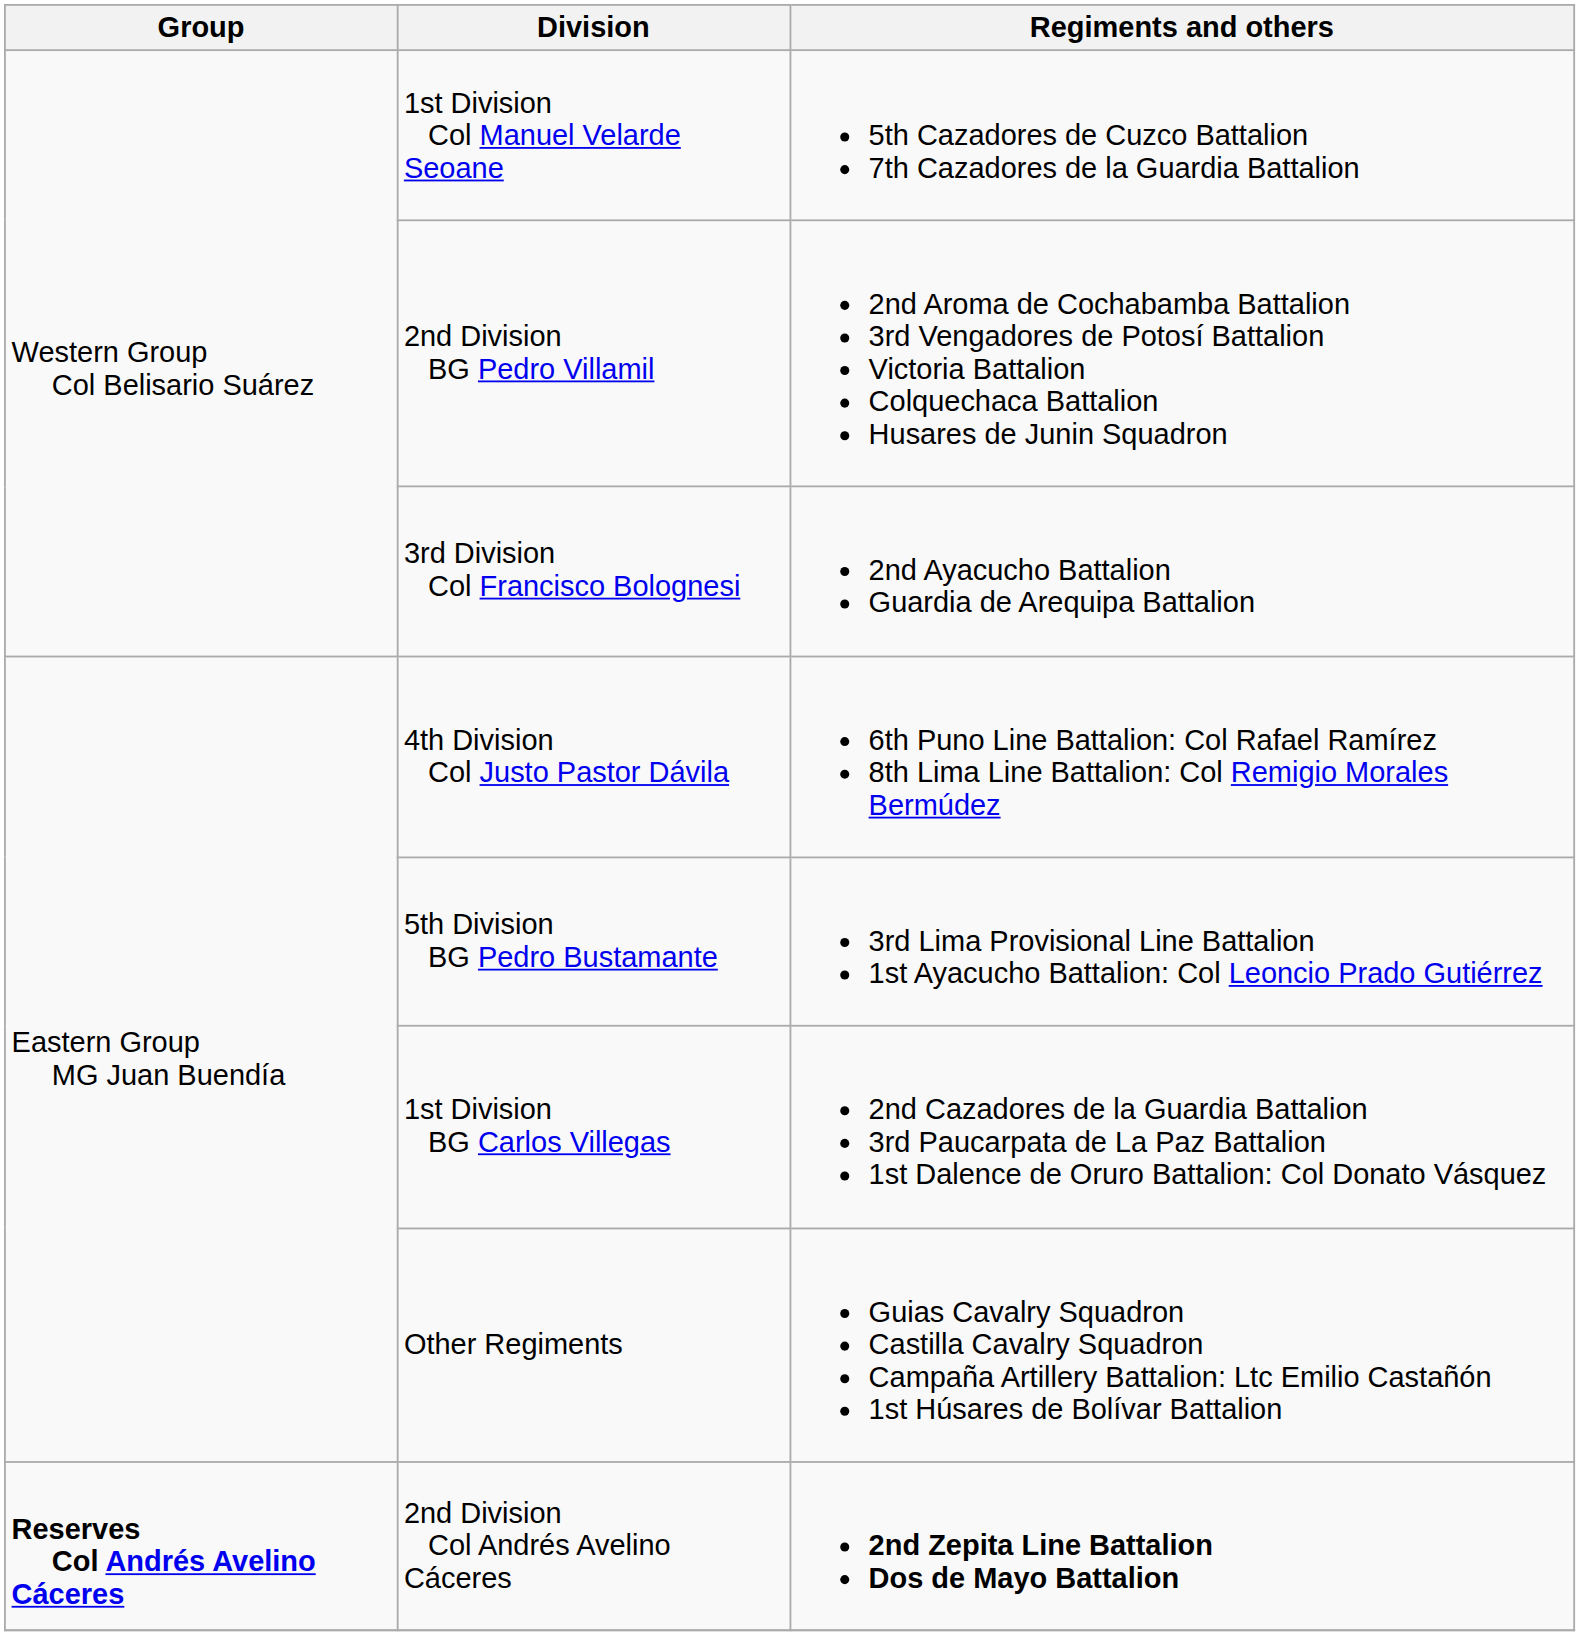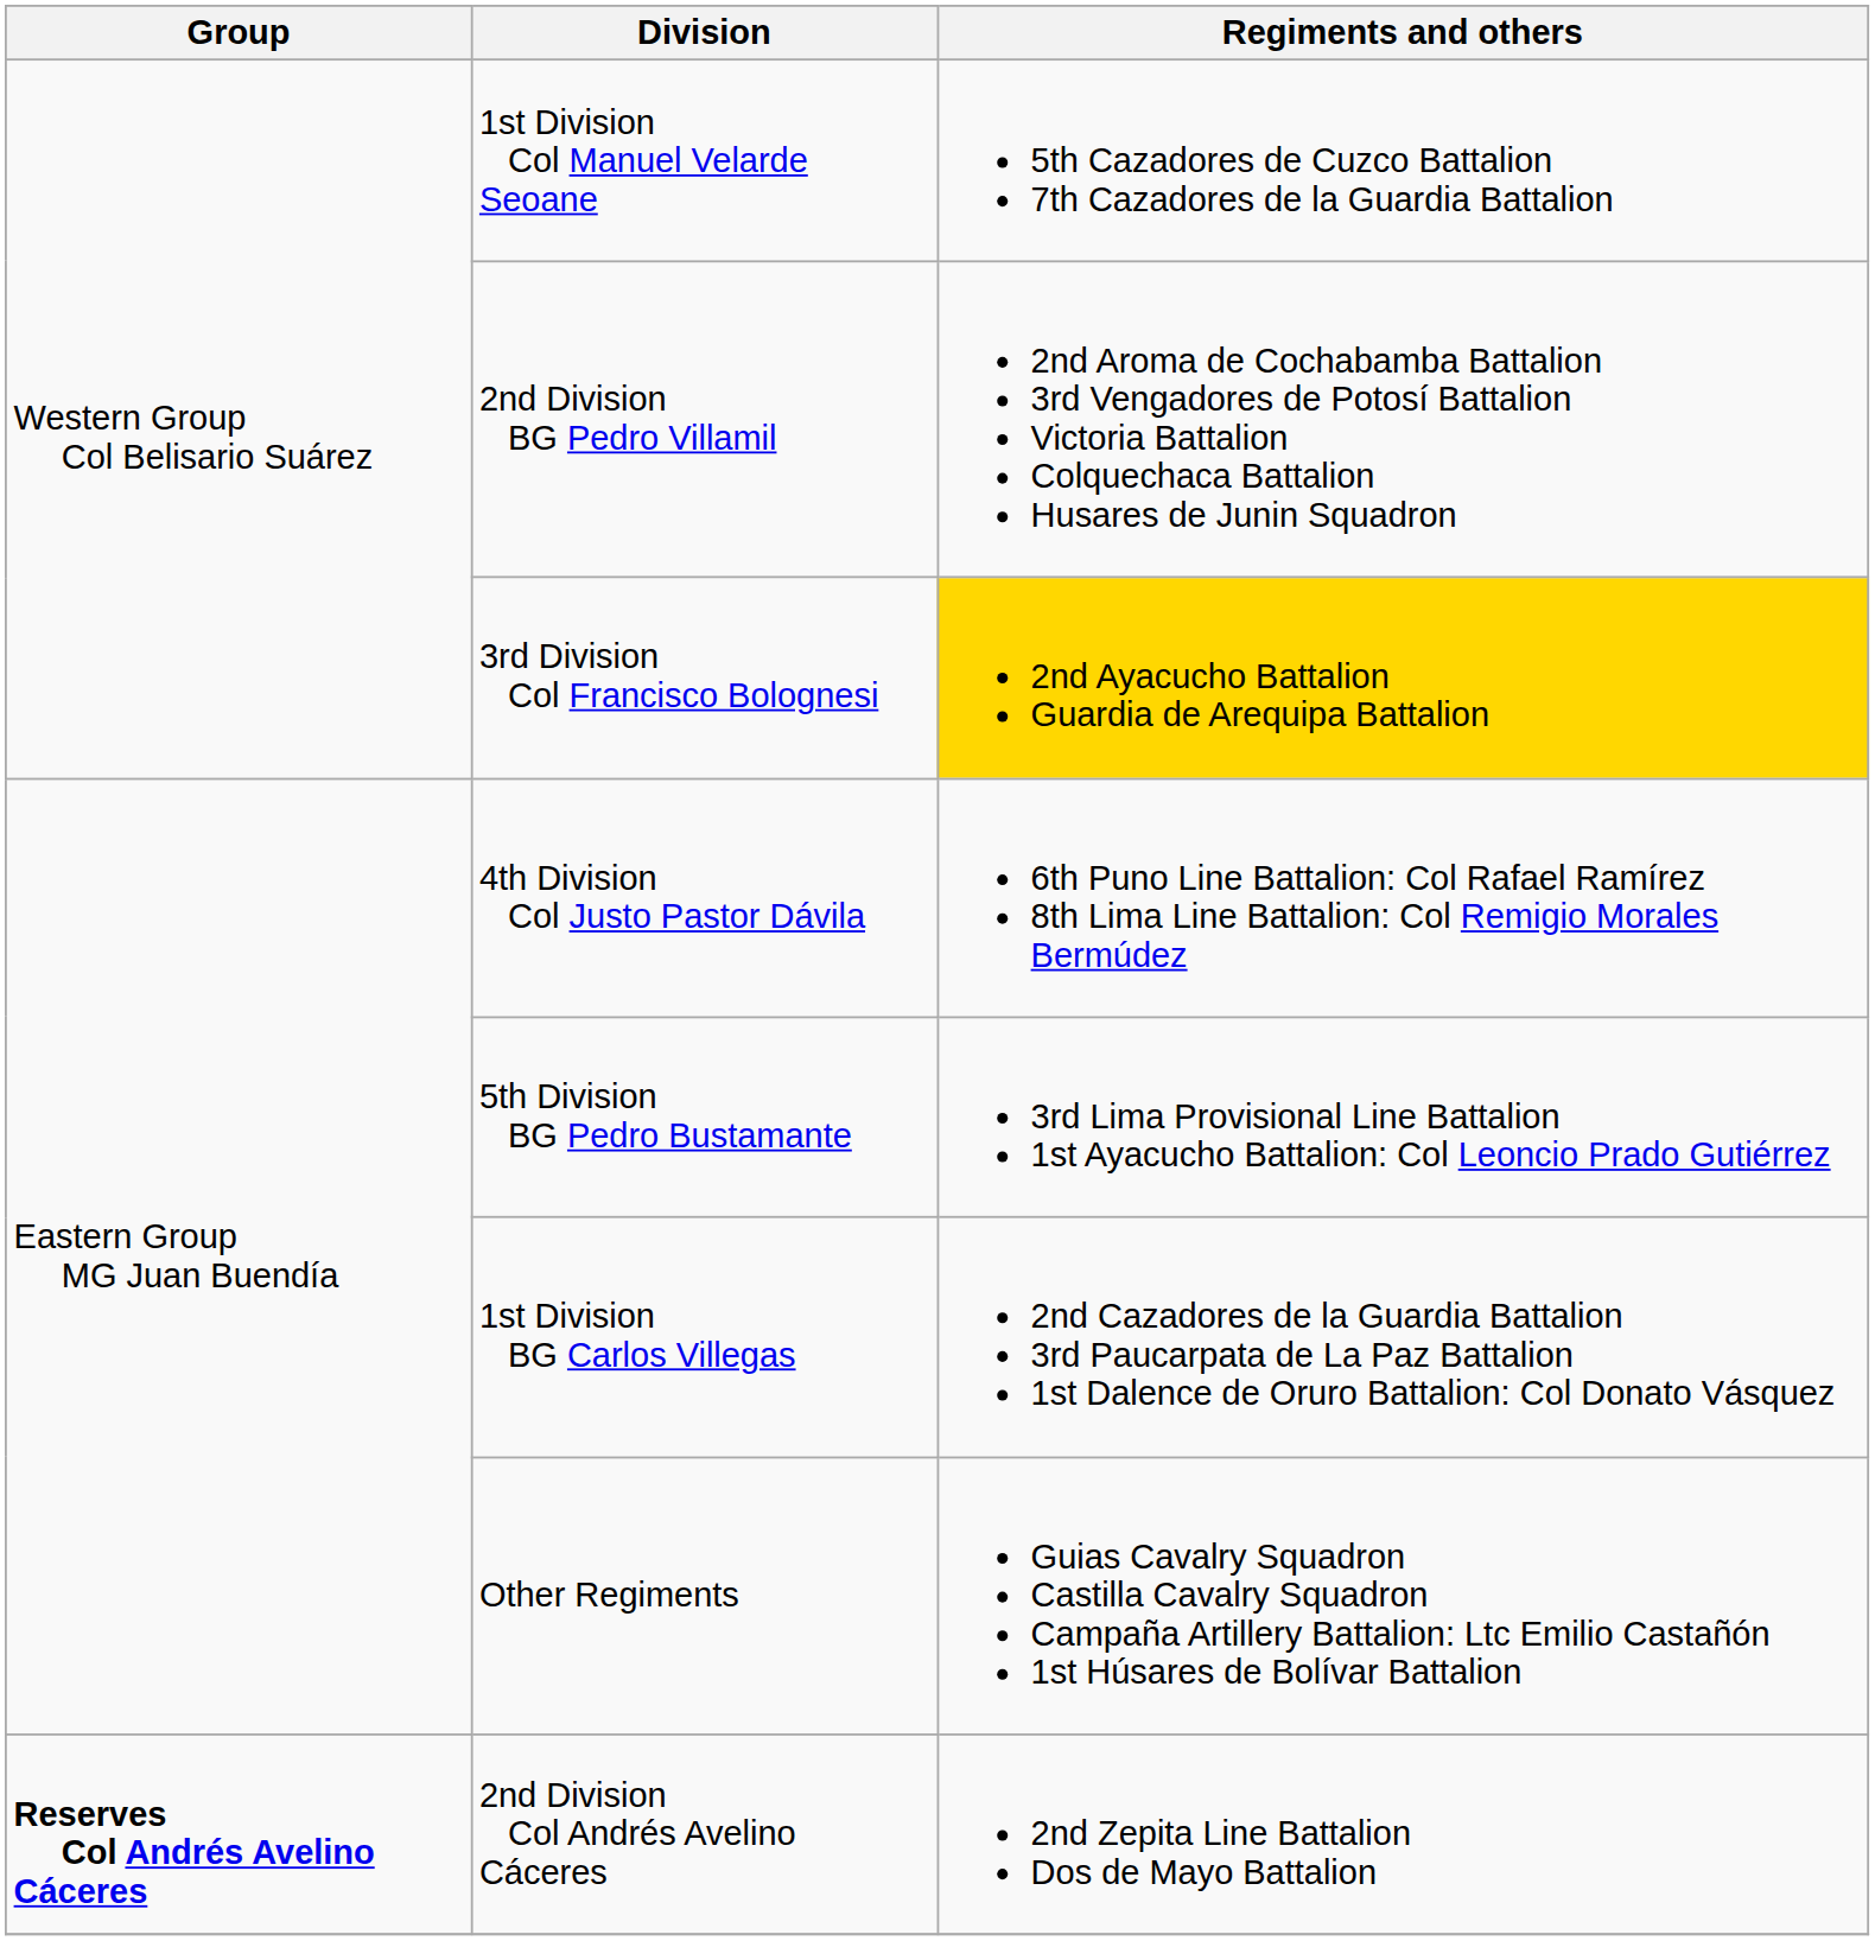3rd Division Col Francisco Bolognesi | Regiments and others: no background -> gold background
2nd Division Col Andrés Avelino Cáceres | Regiments and others: bold -> normal
